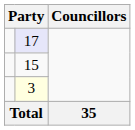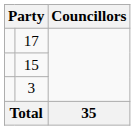17 | column 2: lavender background -> no background
3 | column 2: lightyellow background -> no background
